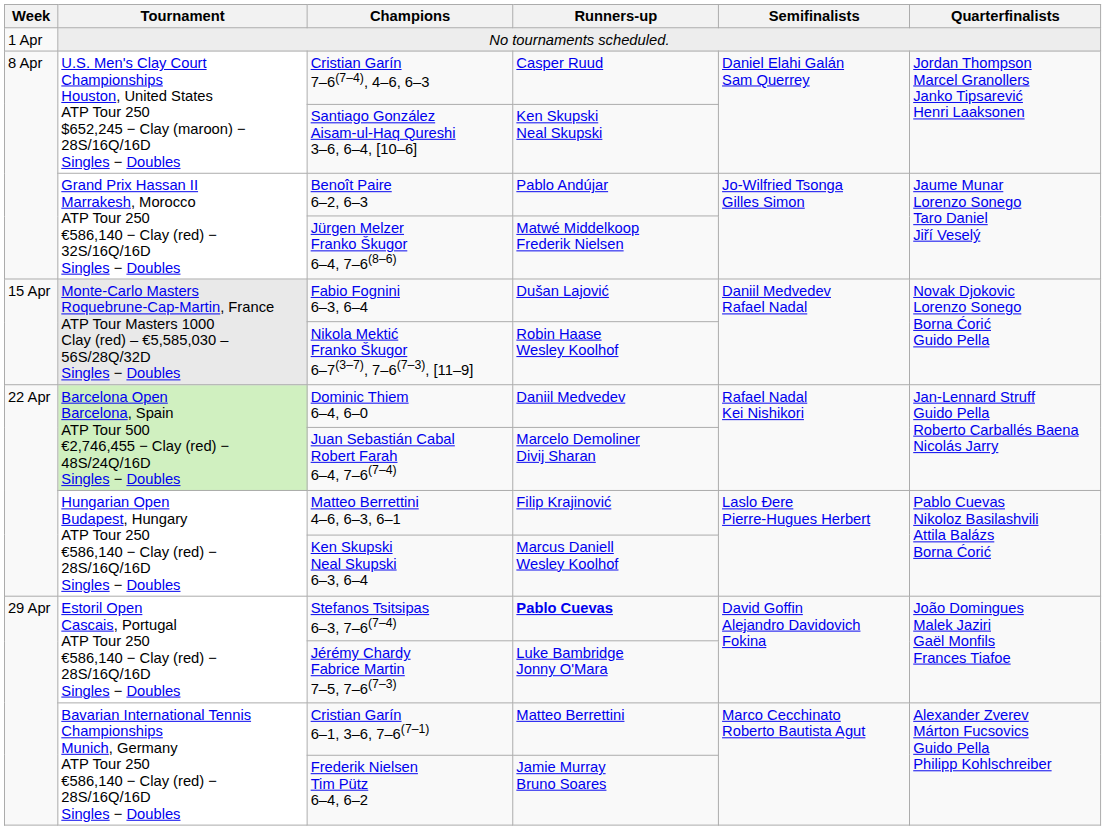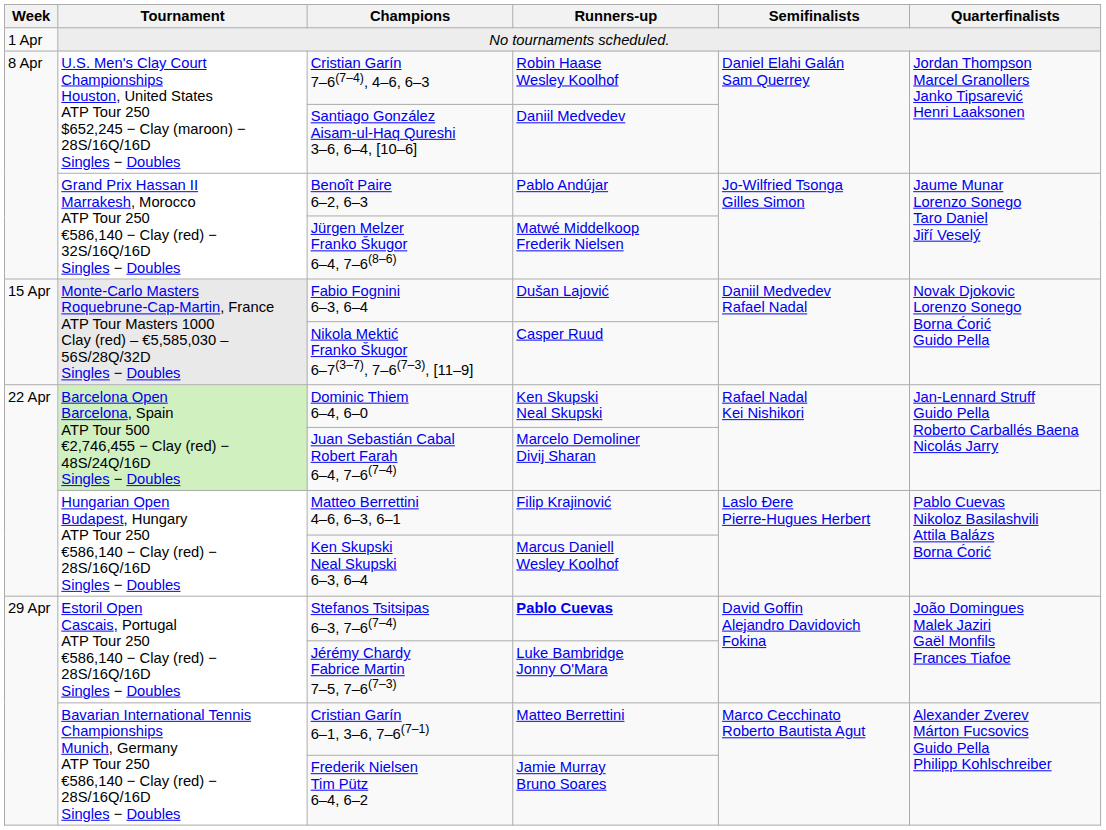Cristian Garín 7–6(7–4), 4–6, 6–3 | Runners-up: Casper Ruud -> Robin Haase Wesley Koolhof
Santiago González Aisam-ul-Haq Qureshi 3–6, 6–4, [10–6] | Runners-up: Ken Skupski Neal Skupski -> Daniil Medvedev
Nikola Mektić Franko Škugor 6–7(3–7), 7–6(7–3), [11–9] | Runners-up: Robin Haase Wesley Koolhof -> Casper Ruud
Dominic Thiem 6–4, 6–0 | Runners-up: Daniil Medvedev -> Ken Skupski Neal Skupski
